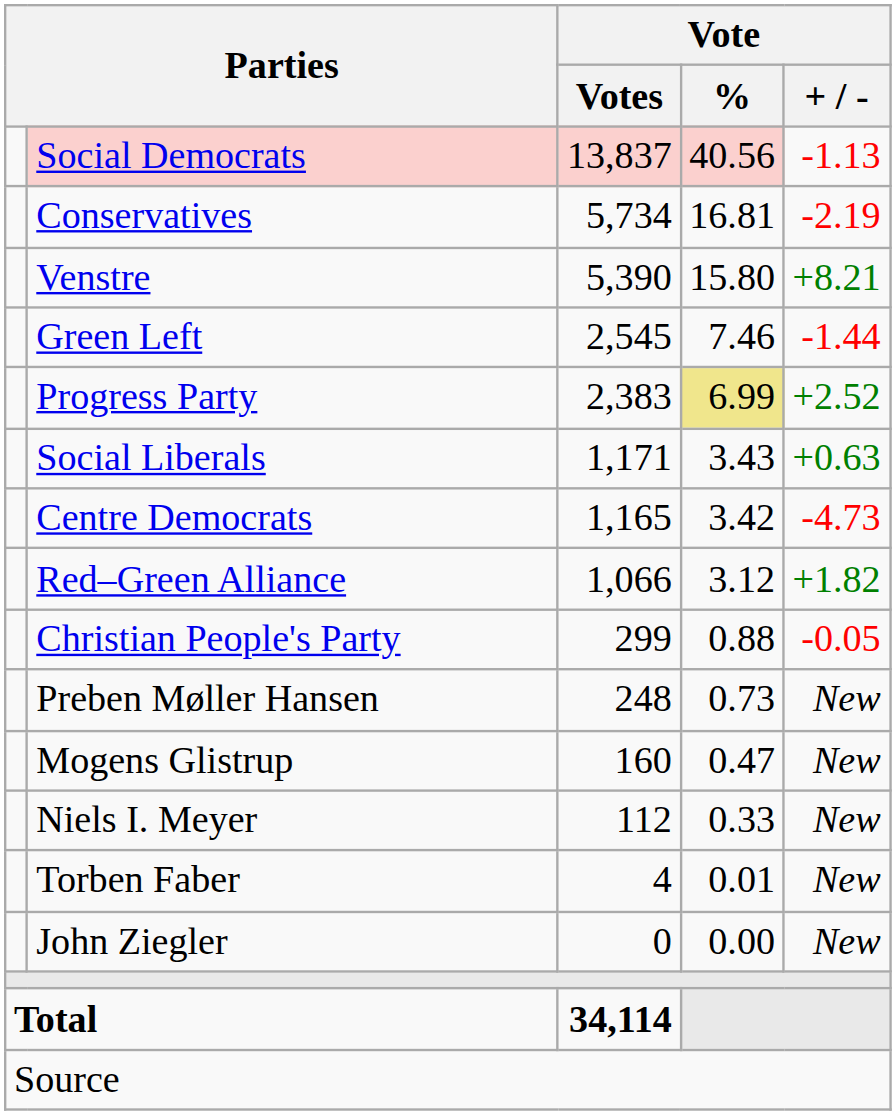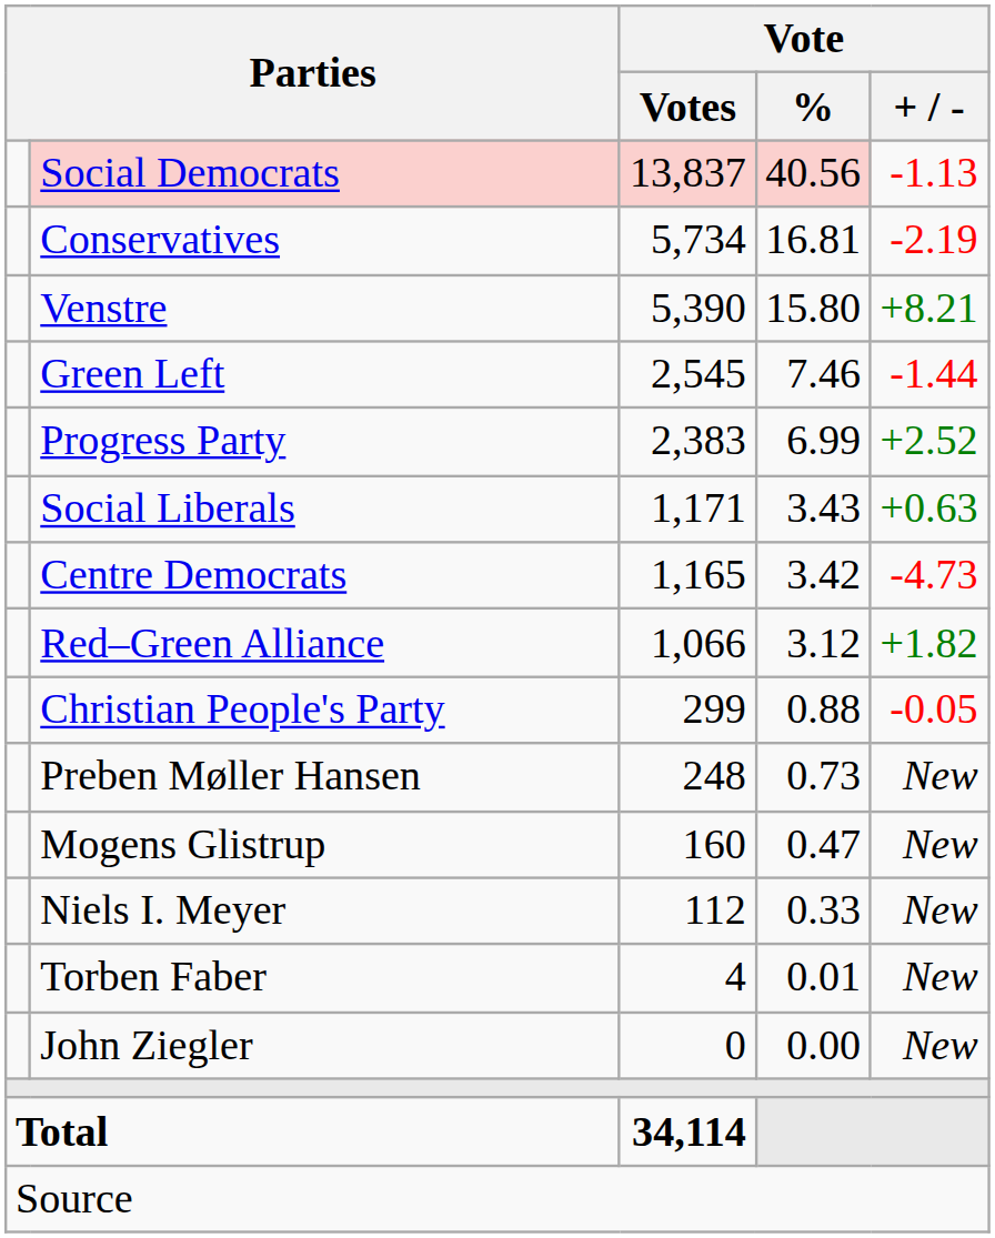Progress Party | Vote / %: khaki background -> no background
